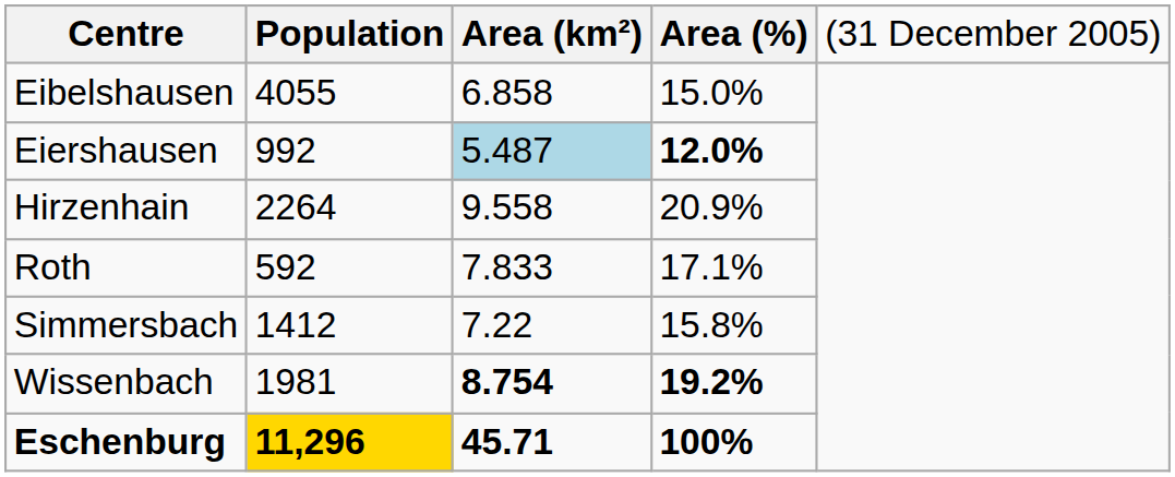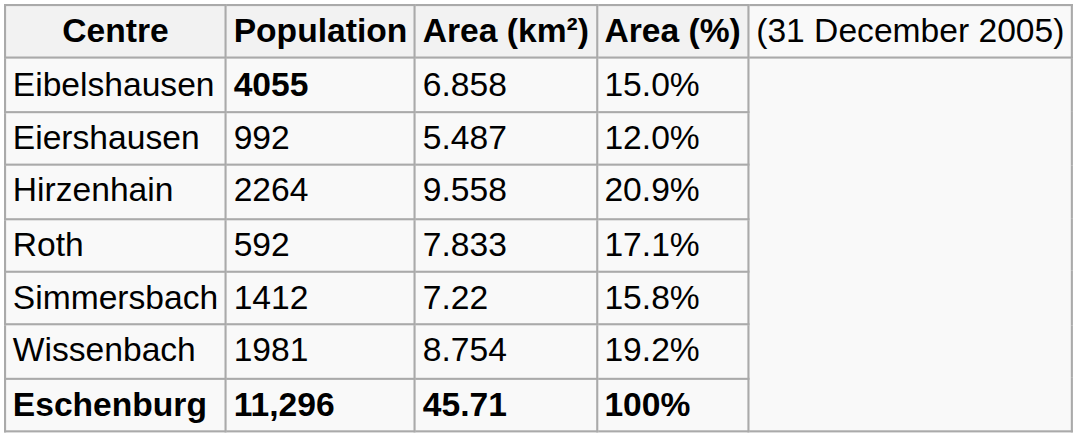Eibelshausen | column 2: normal -> bold
Eiershausen | column 3: lightblue background -> no background
Eiershausen | column 4: bold -> normal
Wissenbach | column 3: bold -> normal
Wissenbach | column 4: bold -> normal
Eschenburg | column 2: gold background -> no background
